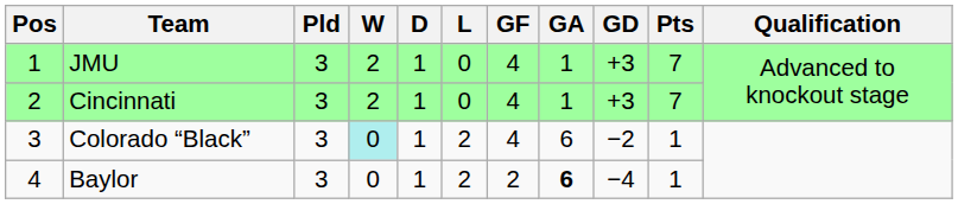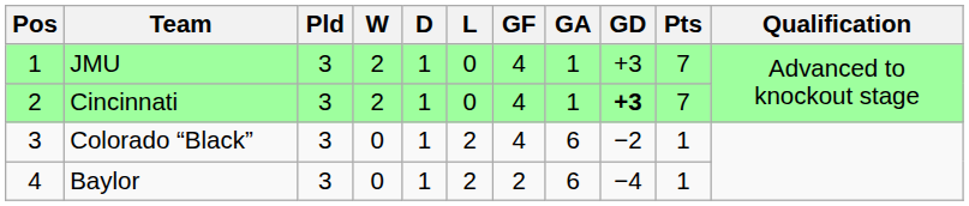Cincinnati | GD: normal -> bold
Colorado “Black” | W: paleturquoise background -> no background
Baylor | GA: bold -> normal
